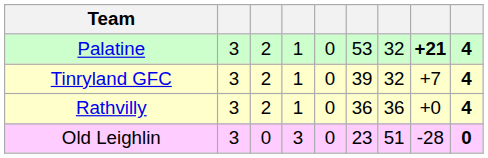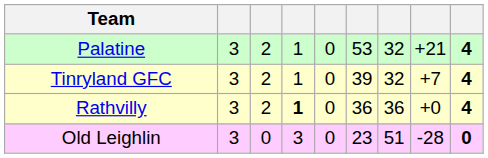Palatine | column 8: bold -> normal
Rathvilly | column 4: normal -> bold
